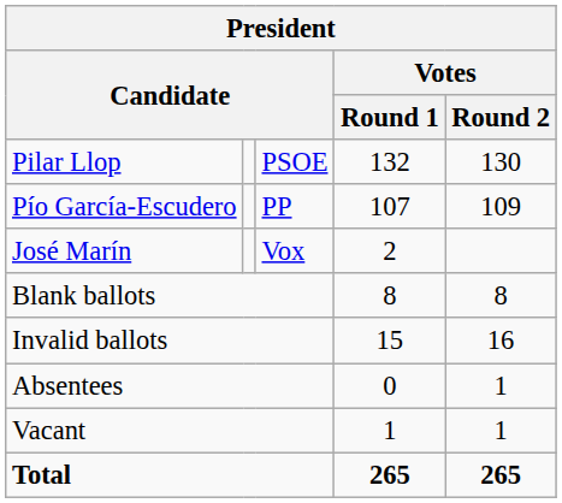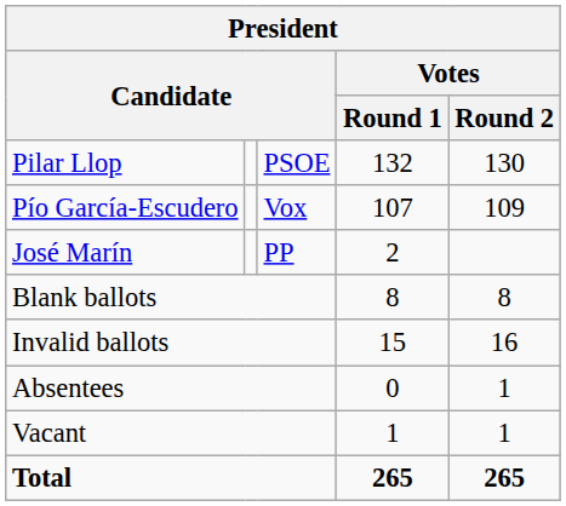Pío García-Escudero | column 3: PP -> Vox
José Marín | column 3: Vox -> PP
